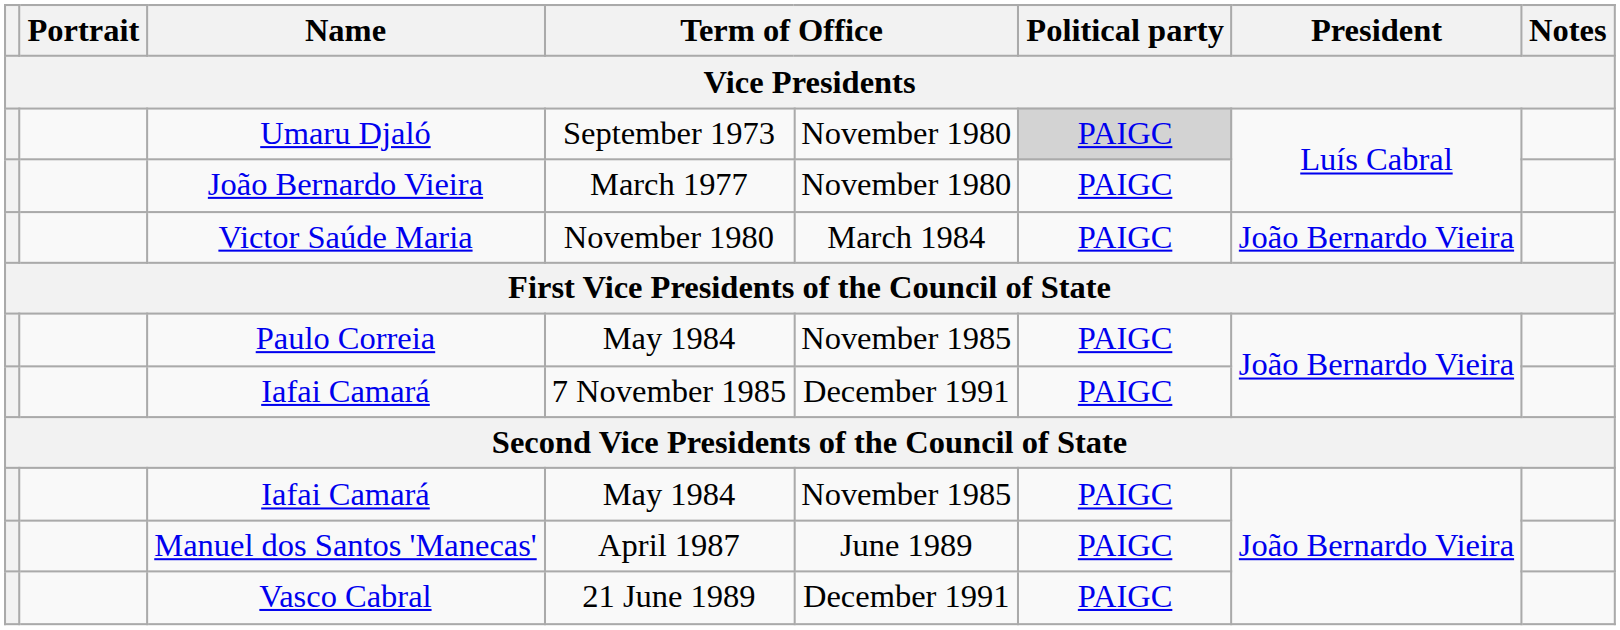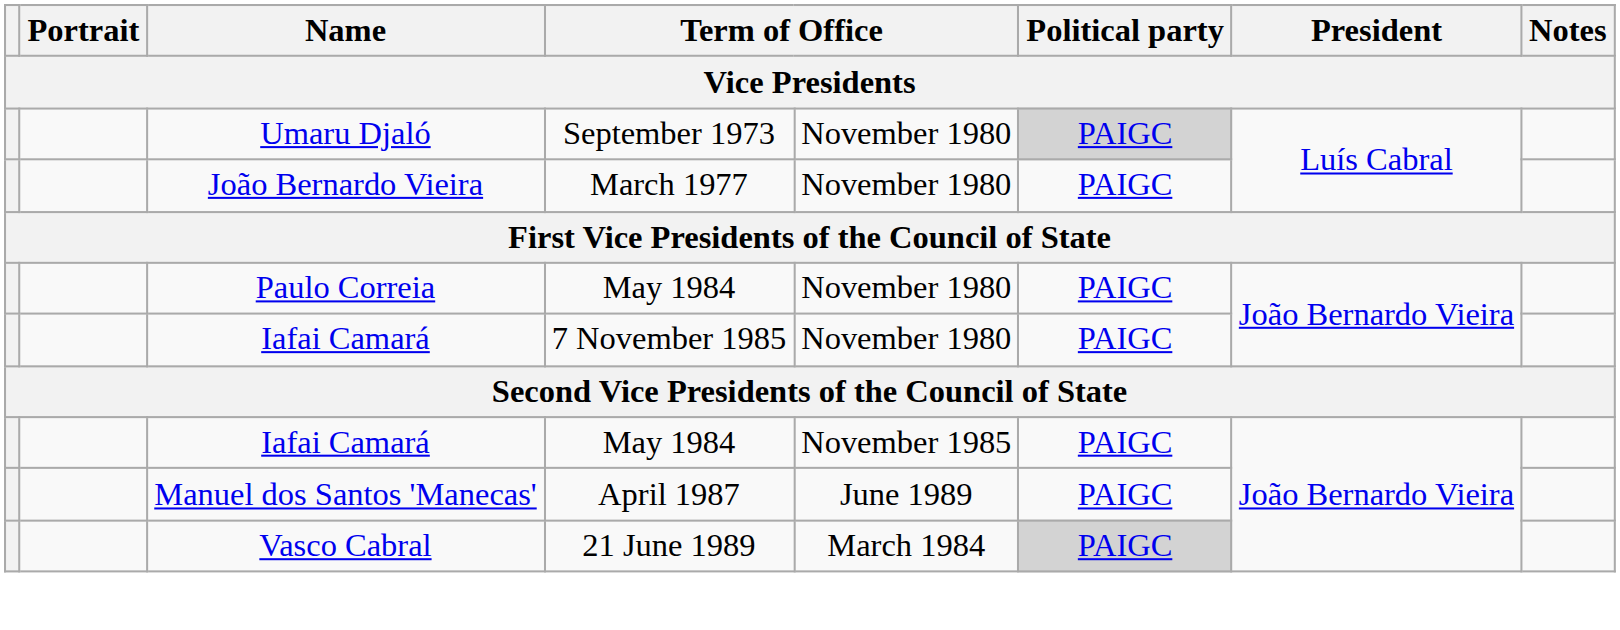- row: Victor Saúde Maria | November 1980 | March 1984 | PAIGC | João Bernardo Vieira
Paulo Correia | column 5: November 1985 -> November 1980
Iafai Camará / 7 November 1985 | column 5: December 1991 -> November 1980
Vasco Cabral | column 5: December 1991 -> March 1984
Vasco Cabral | Political party: no background -> lightgrey background
